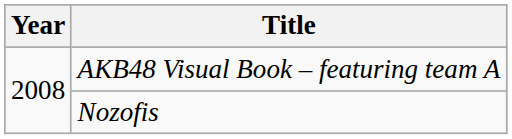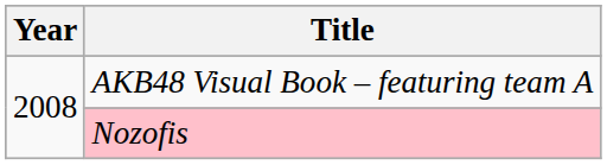Nozofis | Title: no background -> pink background
